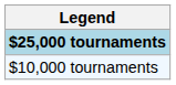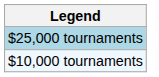row 2 | column 1: bold -> normal
